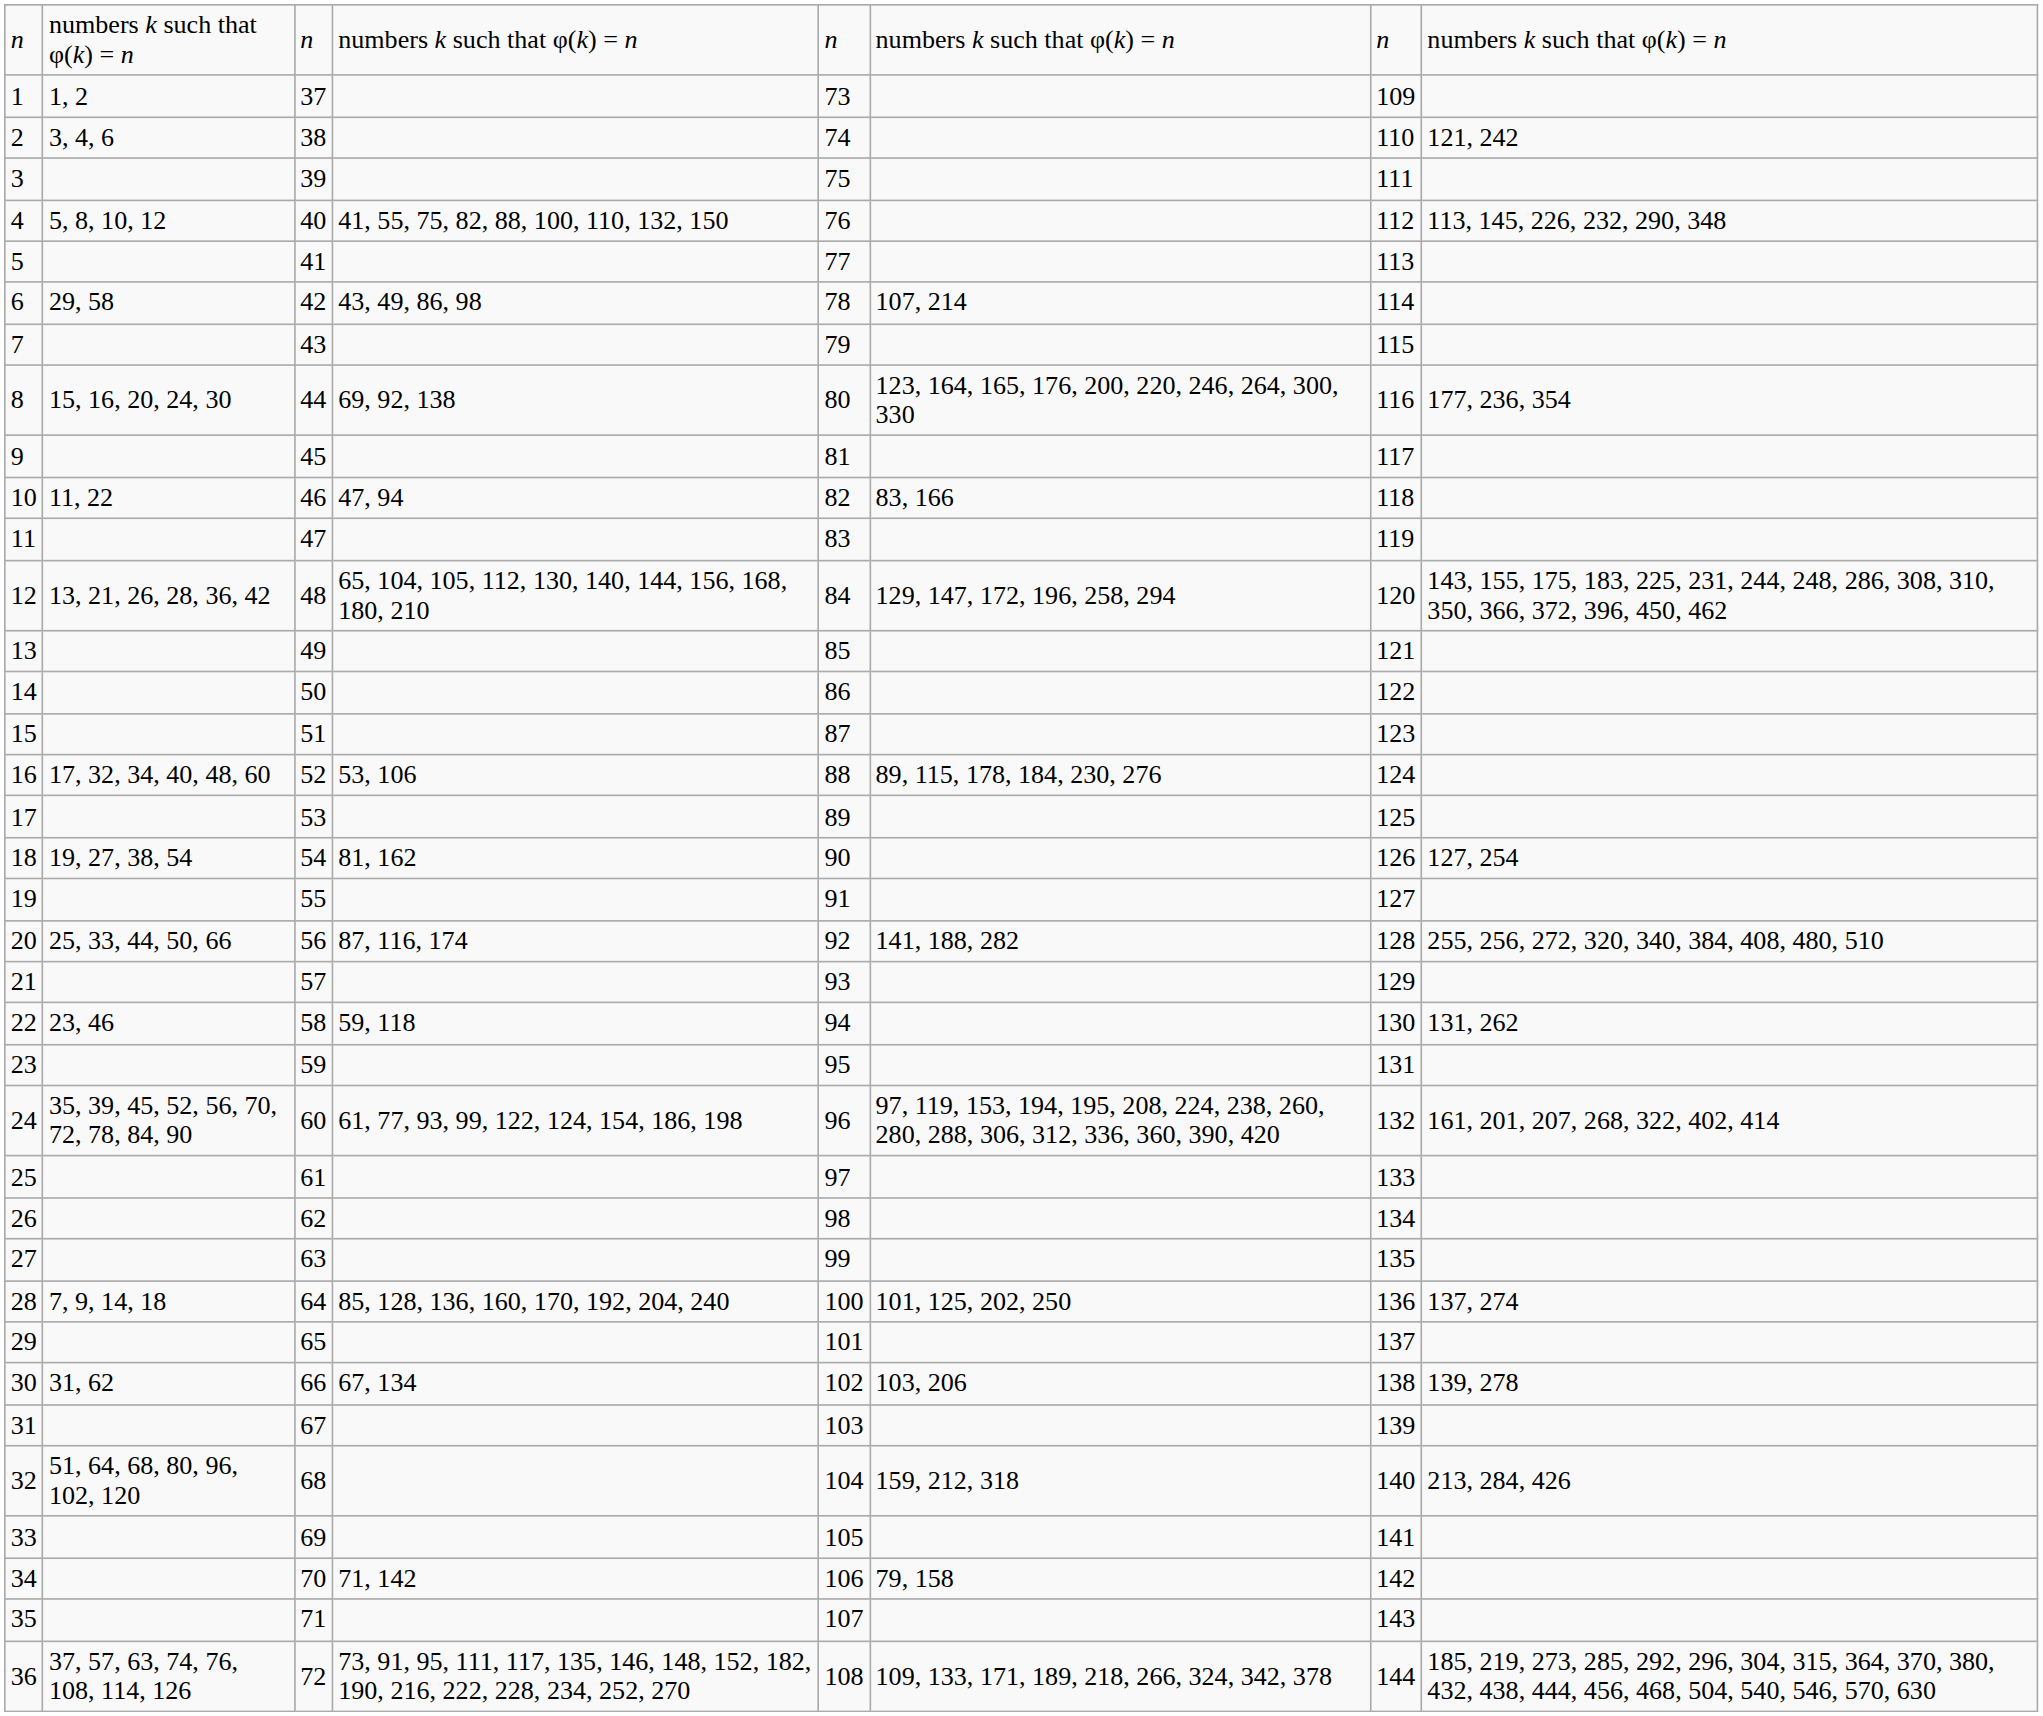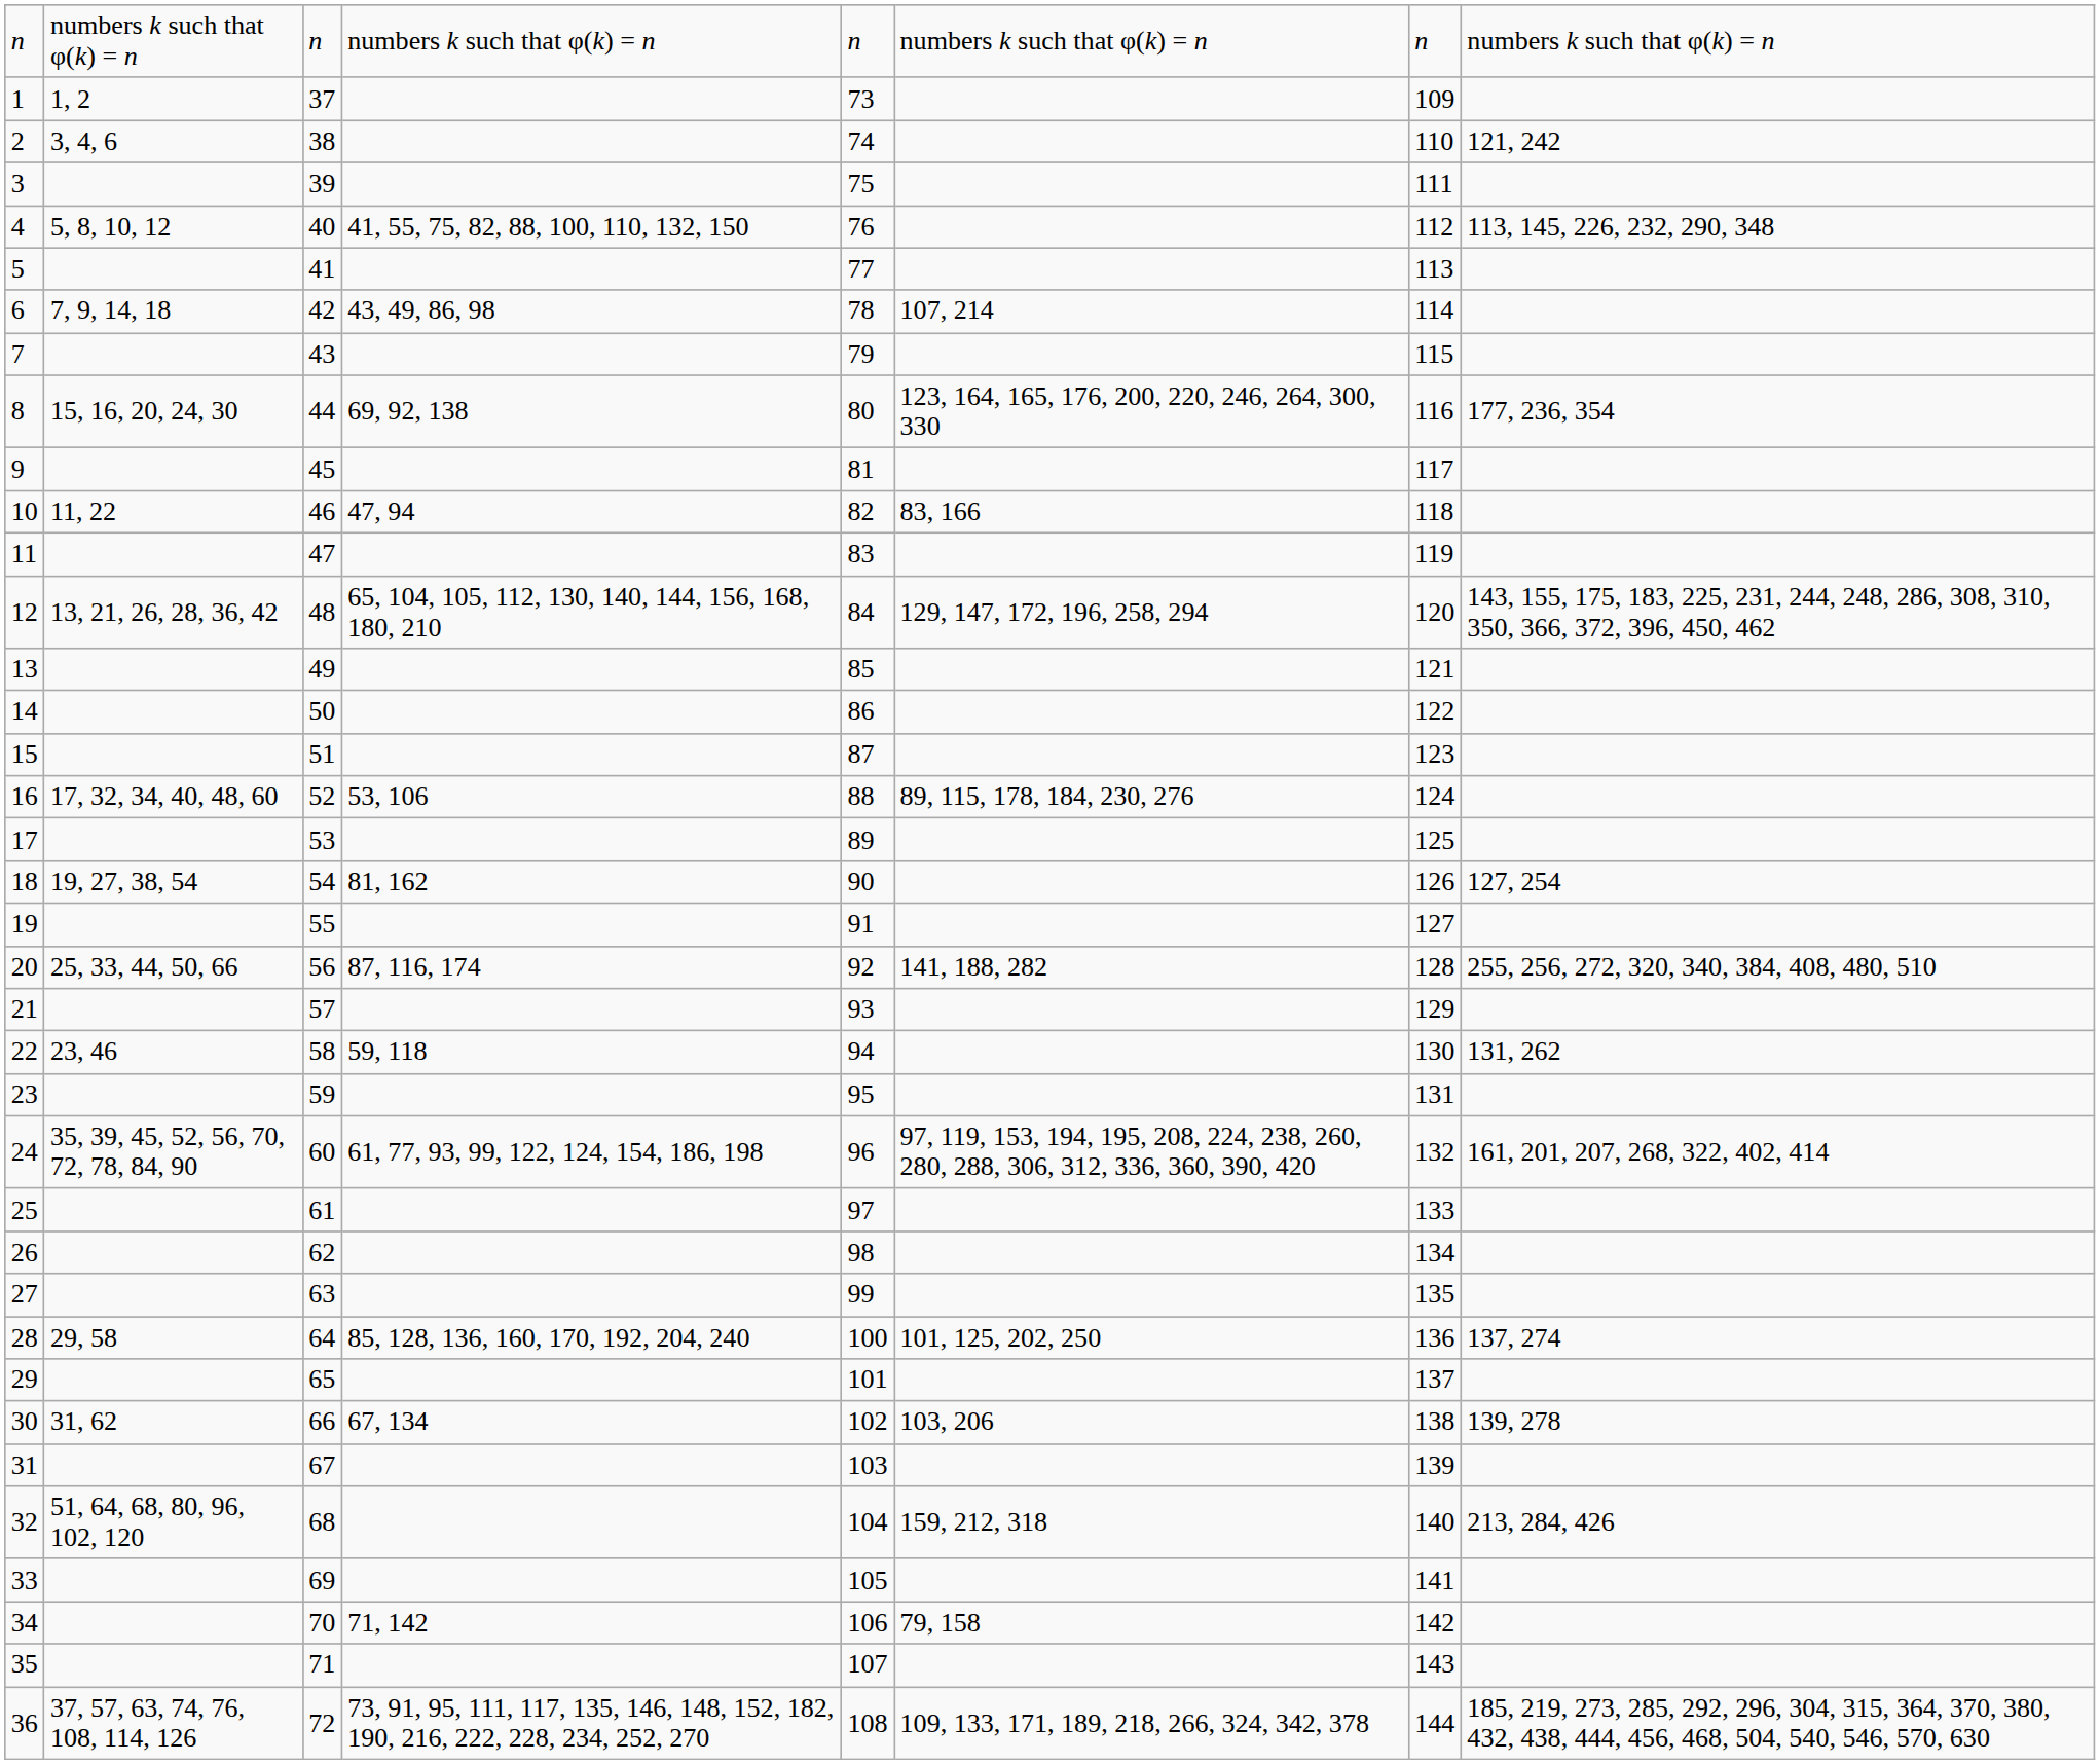6 | column 2: 29, 58 -> 7, 9, 14, 18
28 | column 2: 7, 9, 14, 18 -> 29, 58
